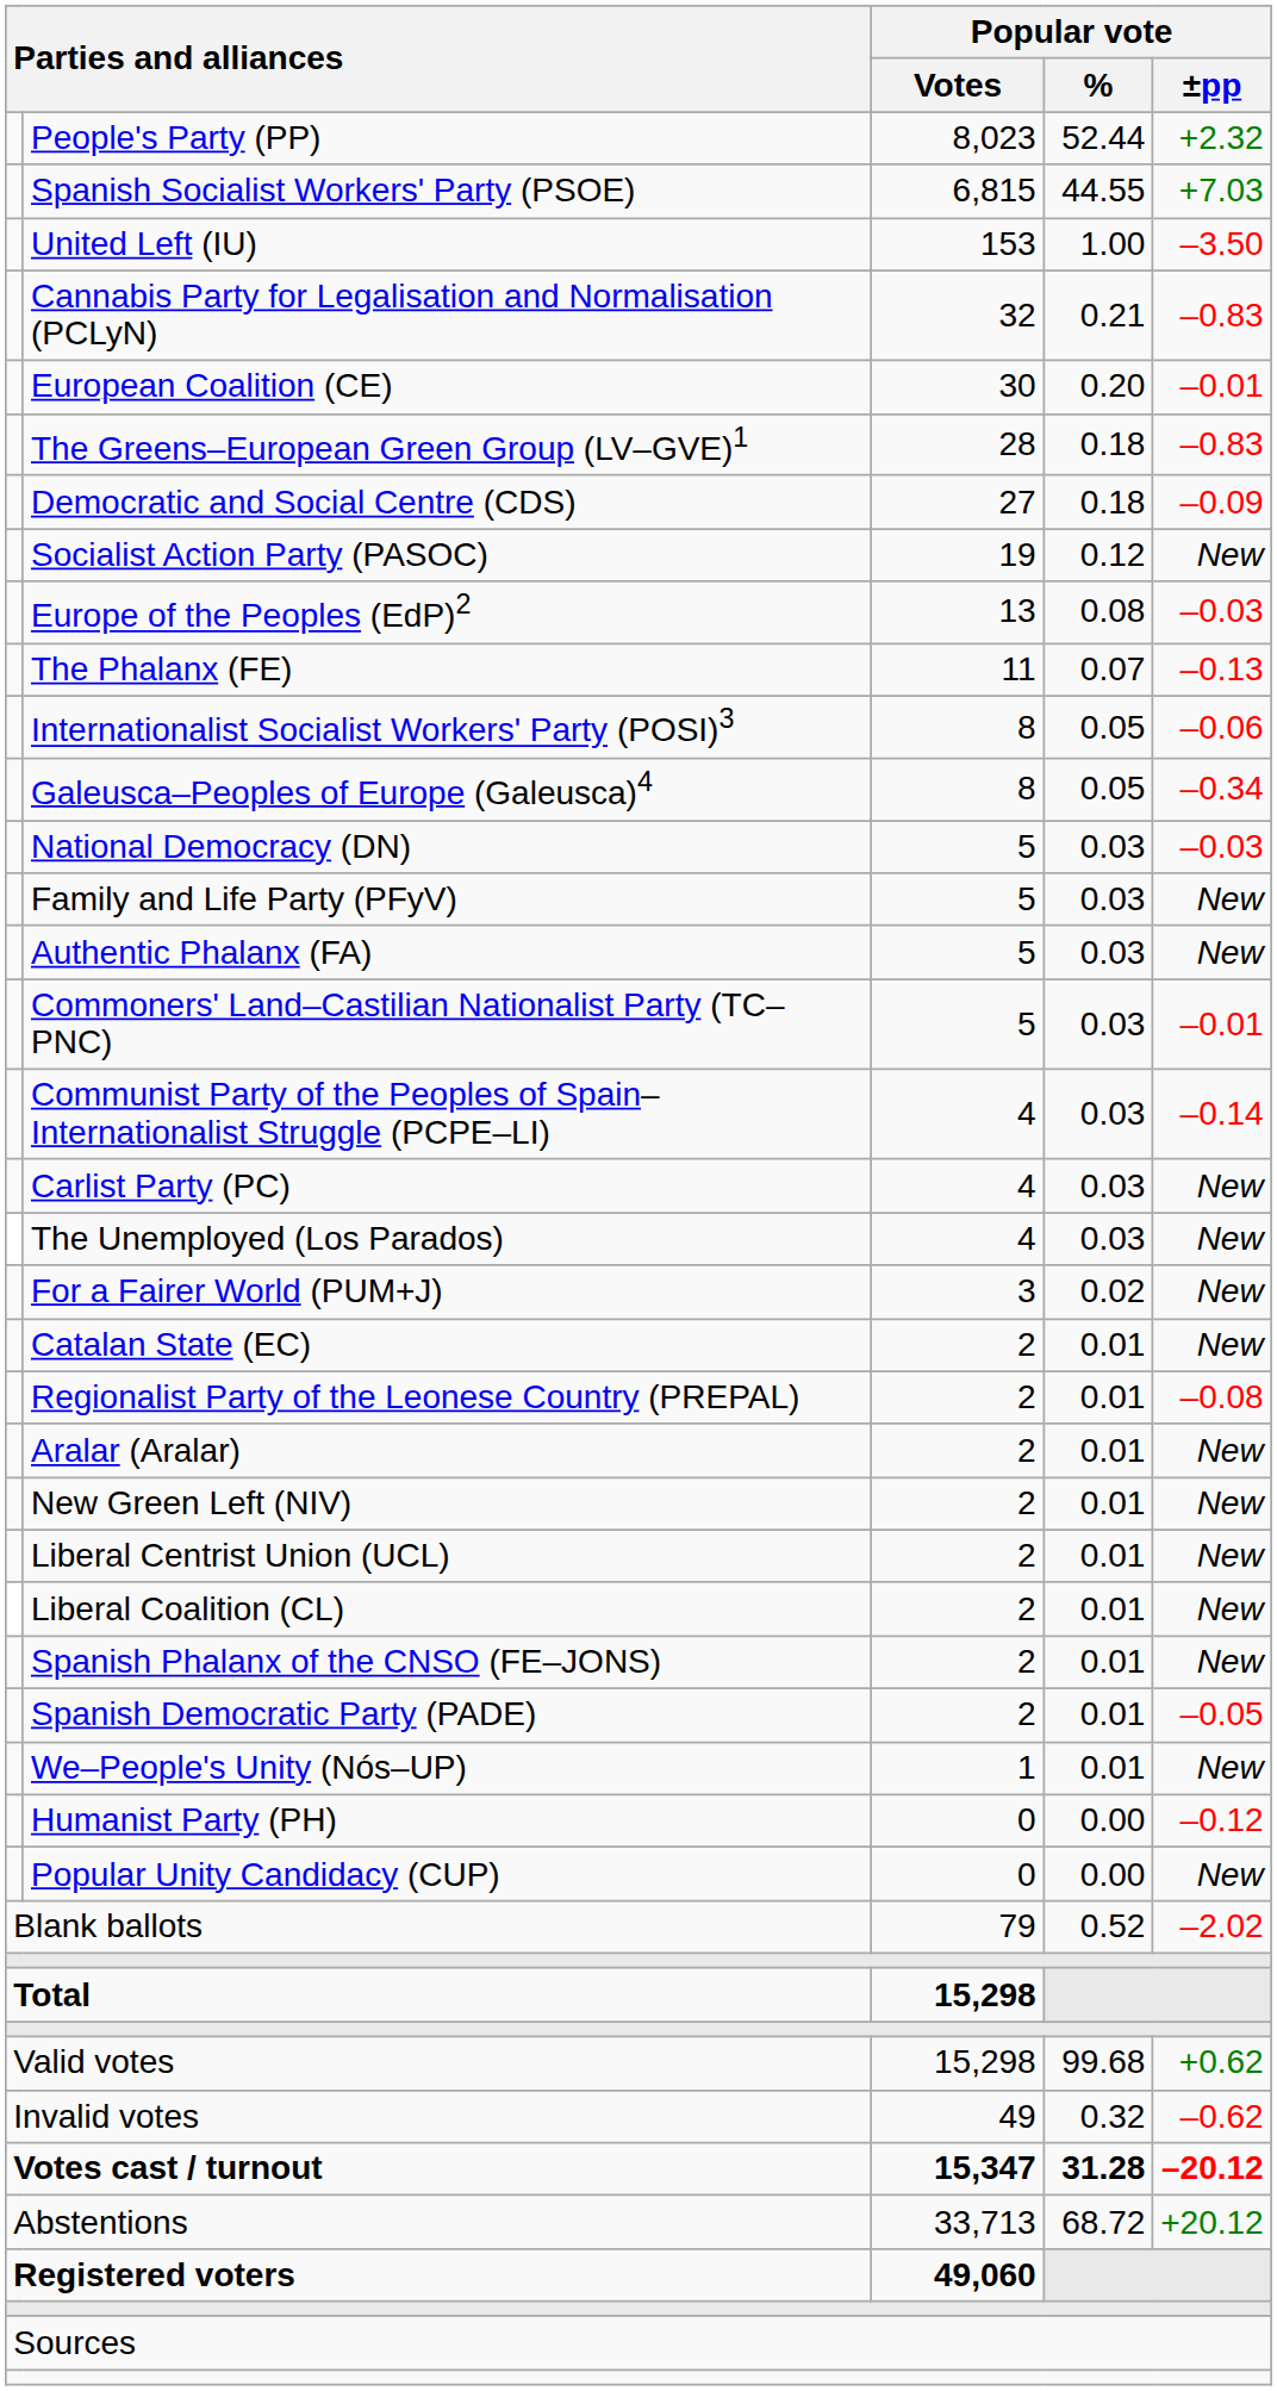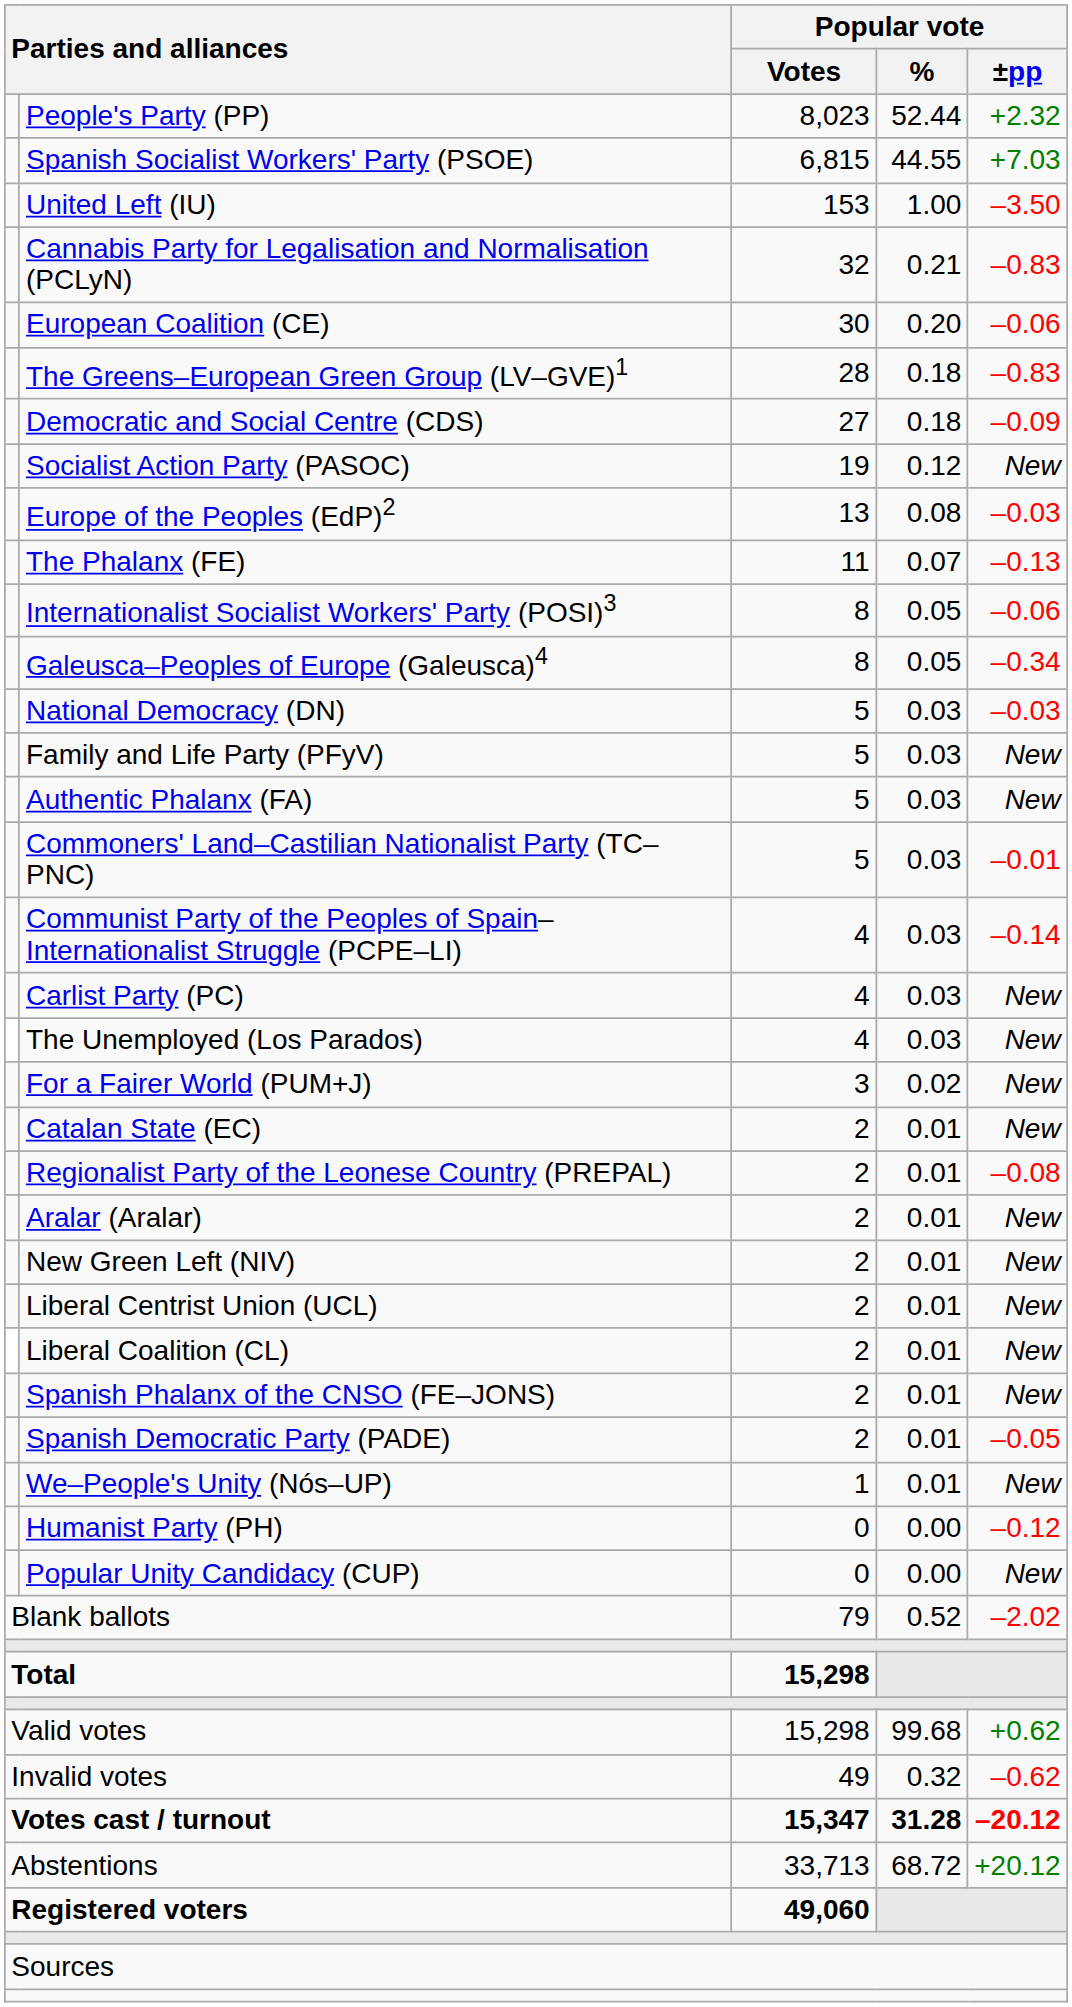European Coalition (CE) | Popular vote / ±pp: –0.01 -> –0.06
